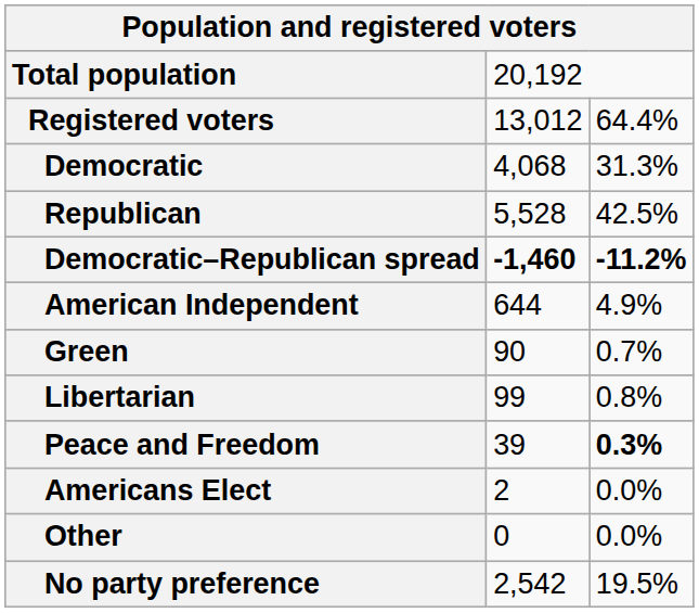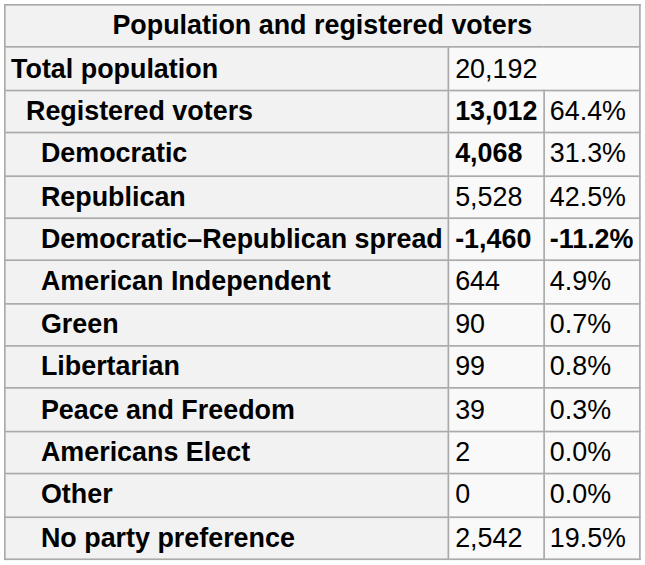Registered voters | column 2: normal -> bold
Democratic | column 2: normal -> bold
Peace and Freedom | column 3: bold -> normal
